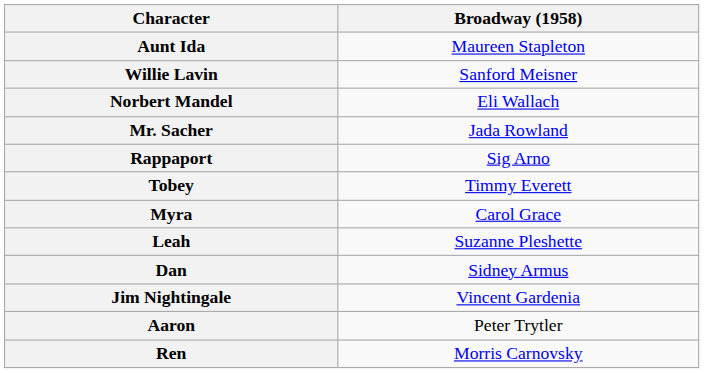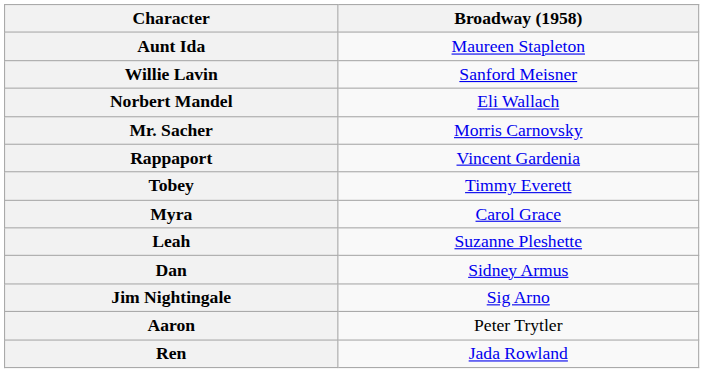Mr. Sacher | Broadway (1958): Jada Rowland -> Morris Carnovsky
Rappaport | Broadway (1958): Sig Arno -> Vincent Gardenia
Jim Nightingale | Broadway (1958): Vincent Gardenia -> Sig Arno
Ren | Broadway (1958): Morris Carnovsky -> Jada Rowland
